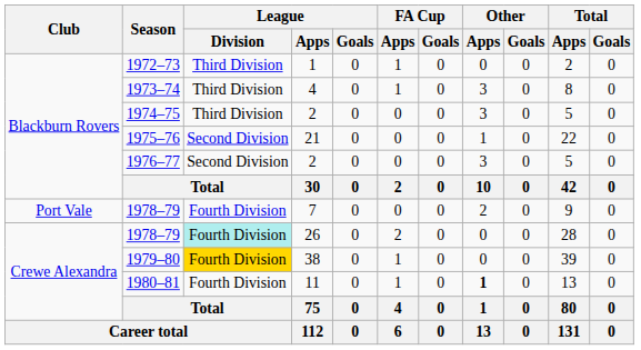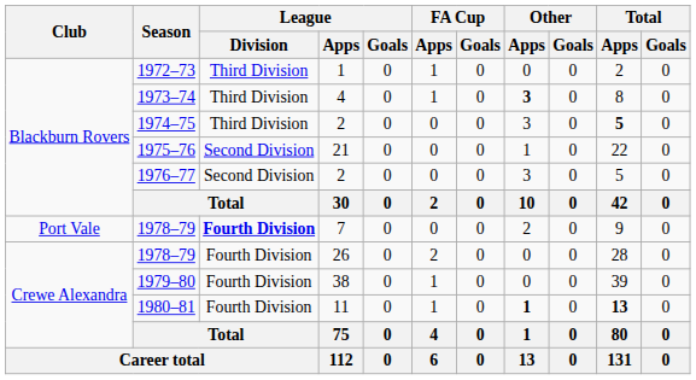1973–74 | Other / Apps: normal -> bold
1974–75 | Total / Apps: normal -> bold
1978–79 / 7 | League / Division: normal -> bold
1978–79 / 26 | League / Division: paleturquoise background -> no background
1979–80 | League / Division: gold background -> no background
1980–81 | Total / Apps: normal -> bold
